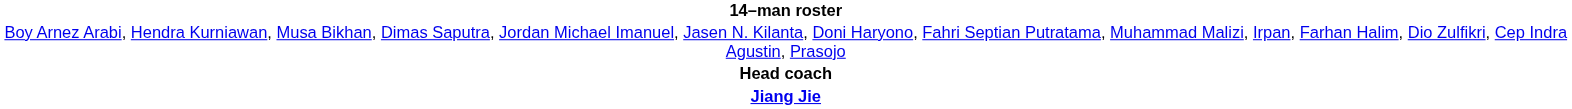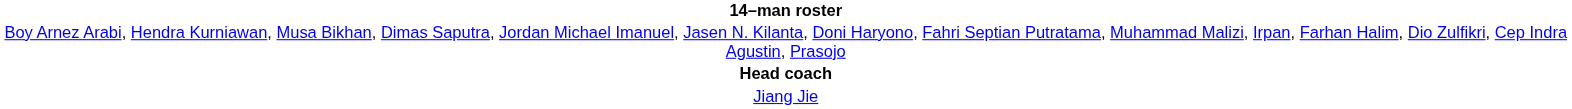row 4 | column 1: bold -> normal
